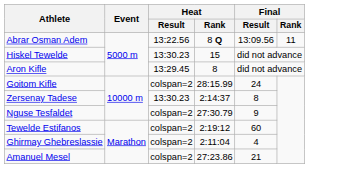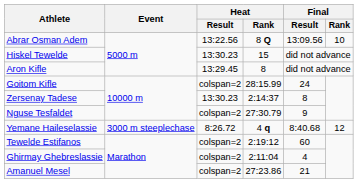Abrar Osman Adem | Final / Rank: 11 -> 10
+ row: Yemane Haileselassie | 3000 m steeplechase | 8:26.72 | 4 q | 8:40.68 | 12
